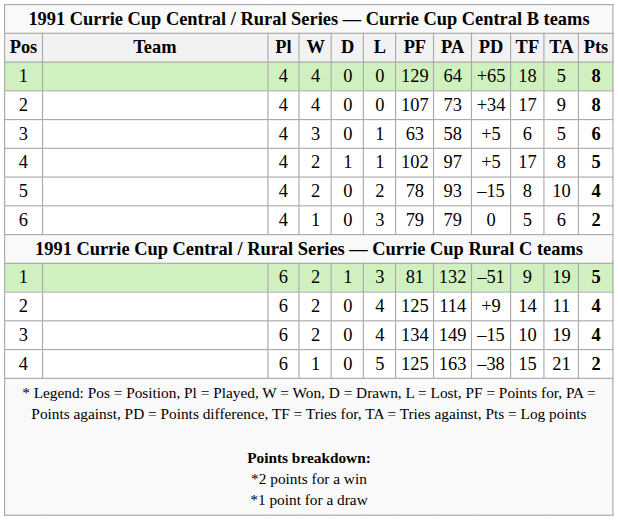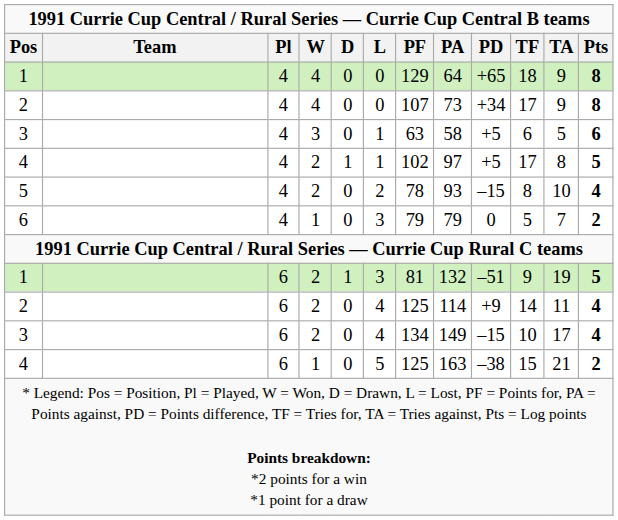row 3 | TA: 5 -> 9
row 8 | TA: 6 -> 7
row 12 | TA: 19 -> 17
